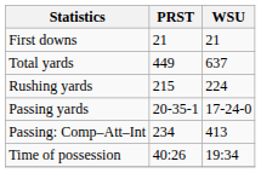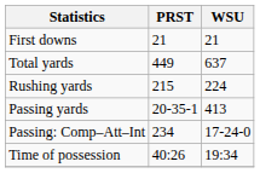Passing yards | WSU: 17-24-0 -> 413
Passing: Comp–Att–Int | WSU: 413 -> 17-24-0
